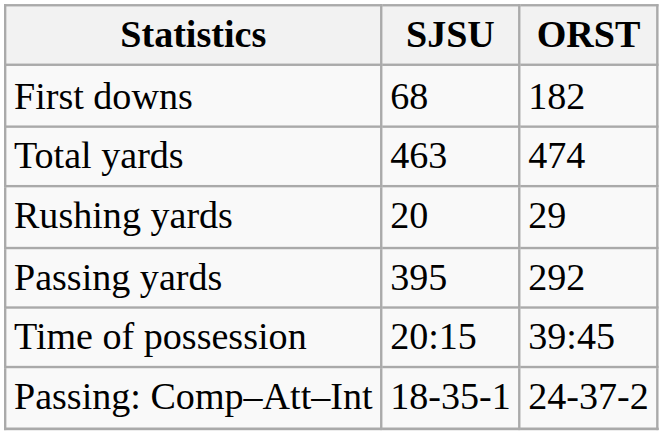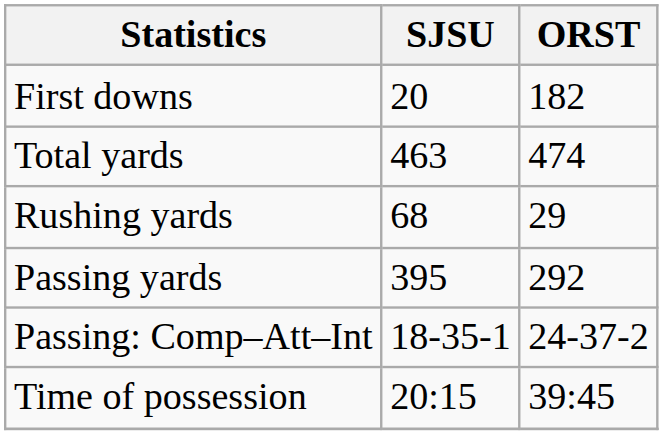First downs | SJSU: 68 -> 20
Rushing yards | SJSU: 20 -> 68
rows swapped: Passing: Comp–Att–Int <-> Time of possession
